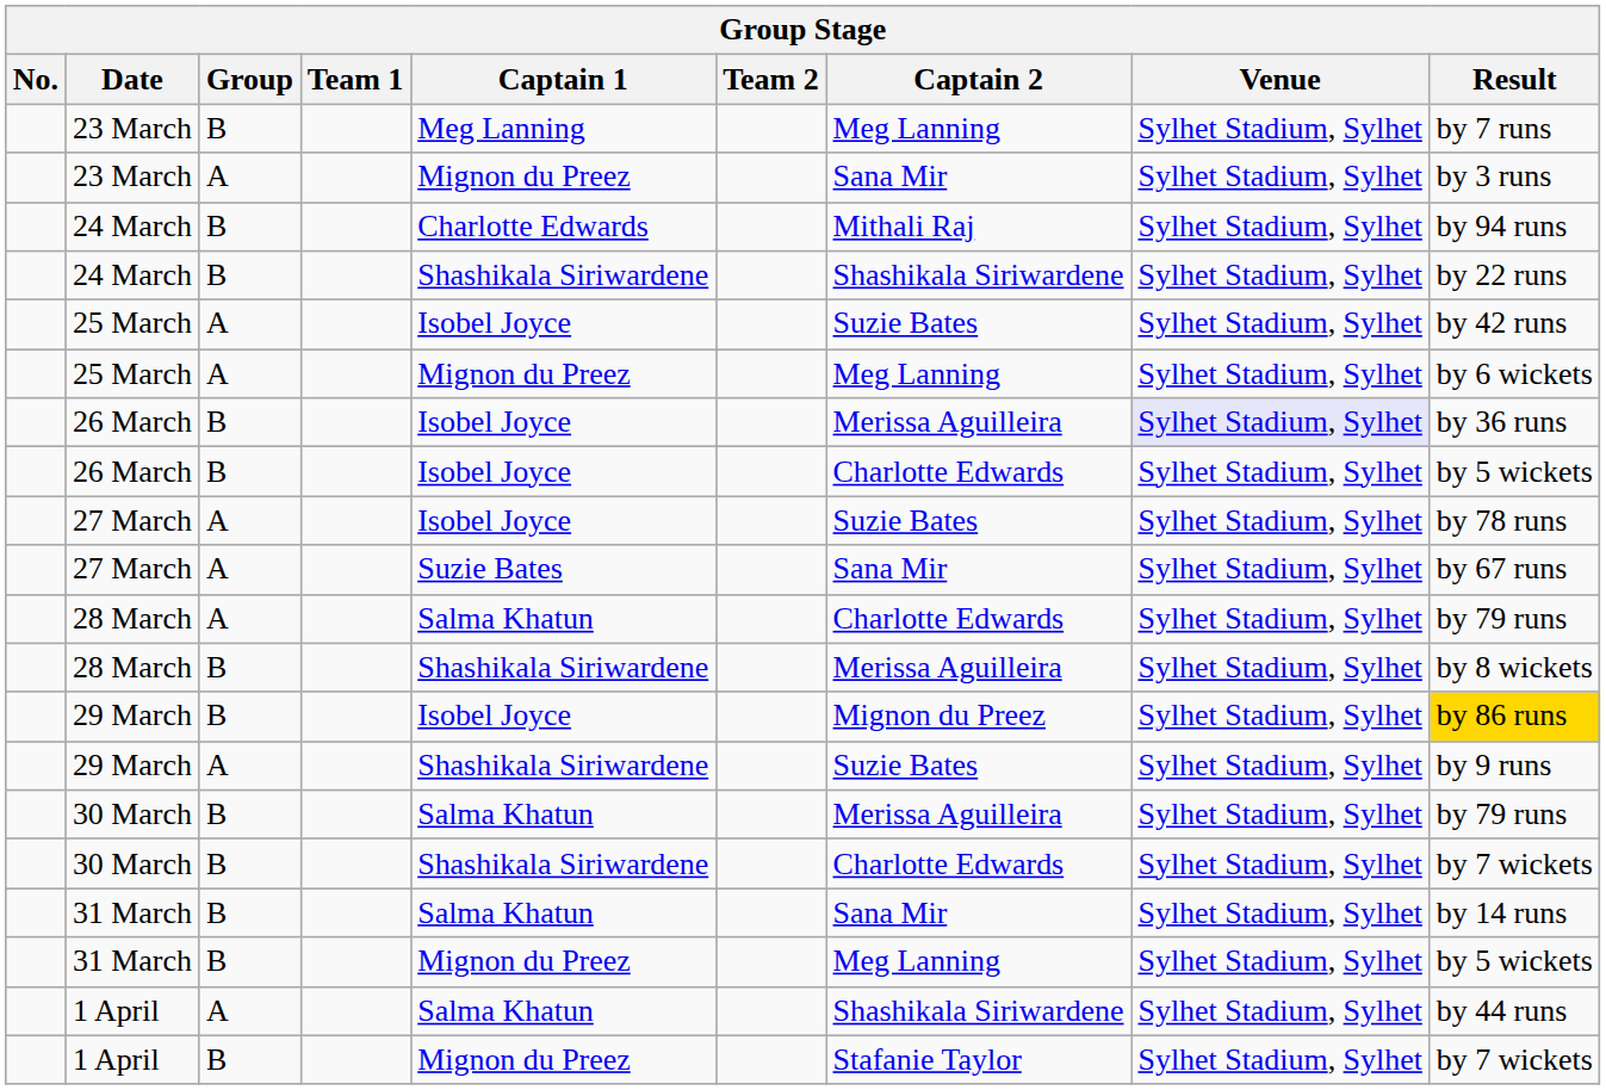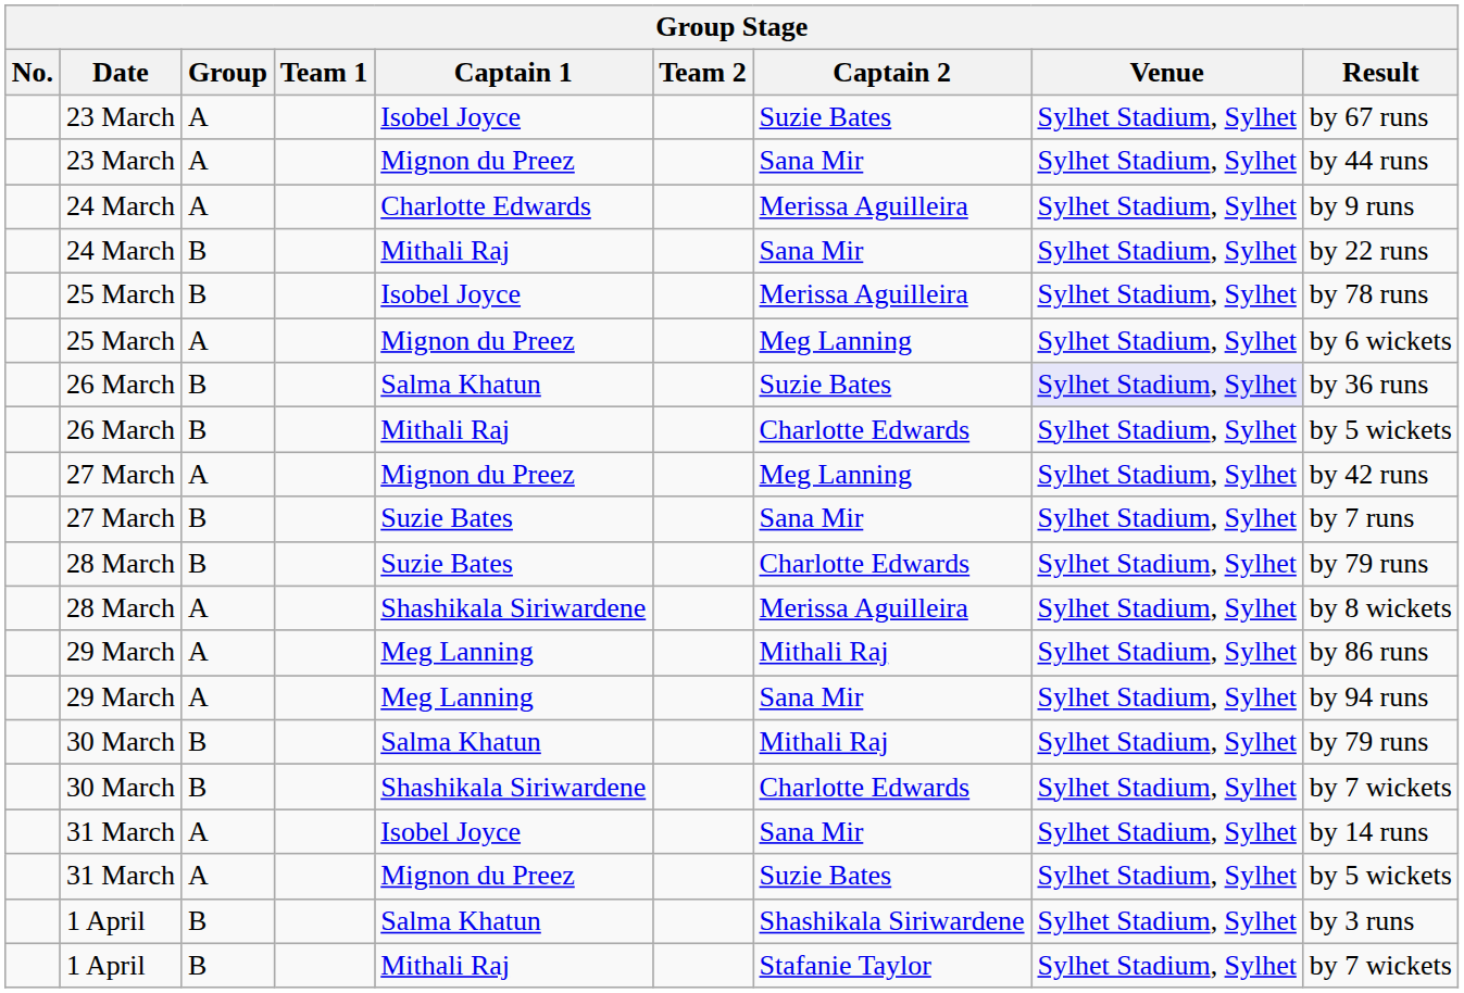row 3 | Group: B -> A
row 3 | Captain 1: Meg Lanning -> Isobel Joyce
row 3 | Captain 2: Meg Lanning -> Suzie Bates
row 3 | Result: by 7 runs -> by 67 runs
row 4 | Result: by 3 runs -> by 44 runs
row 5 | Group: B -> A
row 5 | Captain 2: Mithali Raj -> Merissa Aguilleira
row 5 | Result: by 94 runs -> by 9 runs
row 6 | Captain 1: Shashikala Siriwardene -> Mithali Raj
row 6 | Captain 2: Shashikala Siriwardene -> Sana Mir
row 7 | Group: A -> B
row 7 | Captain 2: Suzie Bates -> Merissa Aguilleira
row 7 | Result: by 42 runs -> by 78 runs
row 9 | Captain 1: Isobel Joyce -> Salma Khatun
row 9 | Captain 2: Merissa Aguilleira -> Suzie Bates
row 10 | Captain 1: Isobel Joyce -> Mithali Raj
row 11 | Captain 1: Isobel Joyce -> Mignon du Preez
row 11 | Captain 2: Suzie Bates -> Meg Lanning
row 11 | Result: by 78 runs -> by 42 runs
row 12 | Group: A -> B
row 12 | Result: by 67 runs -> by 7 runs
row 13 | Group: A -> B
row 13 | Captain 1: Salma Khatun -> Suzie Bates
row 14 | Group: B -> A
row 15 | Group: B -> A
row 15 | Captain 1: Isobel Joyce -> Meg Lanning
row 15 | Captain 2: Mignon du Preez -> Mithali Raj
row 15 | Result: gold background -> no background
row 16 | Captain 1: Shashikala Siriwardene -> Meg Lanning
row 16 | Captain 2: Suzie Bates -> Sana Mir
row 16 | Result: by 9 runs -> by 94 runs
row 17 | Captain 2: Merissa Aguilleira -> Mithali Raj
row 19 | Group: B -> A
row 19 | Captain 1: Salma Khatun -> Isobel Joyce
row 20 | Group: B -> A
row 20 | Captain 2: Meg Lanning -> Suzie Bates
row 21 | Group: A -> B
row 21 | Result: by 44 runs -> by 3 runs
row 22 | Captain 1: Mignon du Preez -> Mithali Raj
